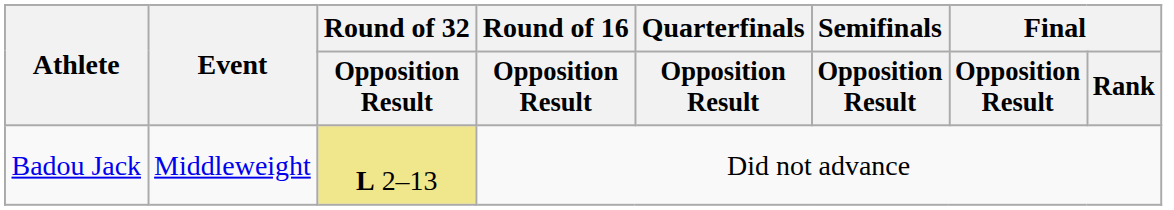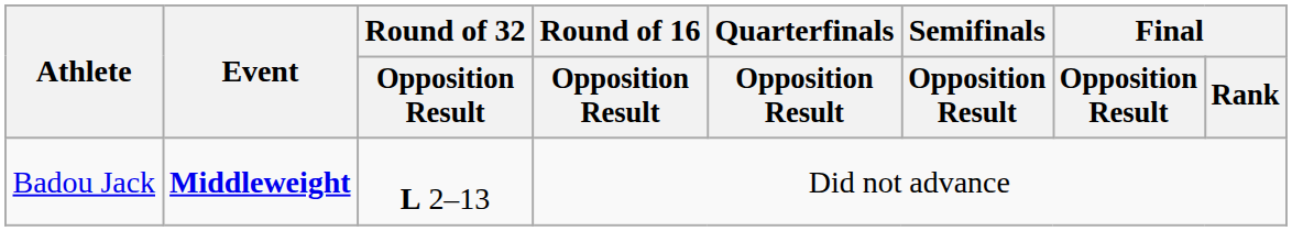Badou Jack | Event: normal -> bold
Badou Jack | Round of 32 / Opposition Result: khaki background -> no background
